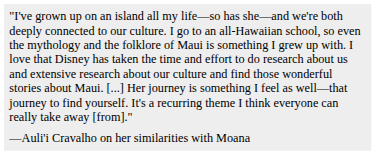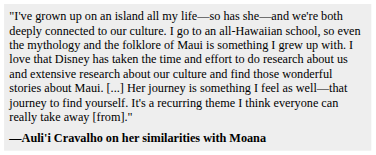row 2 | column 1: normal -> bold
